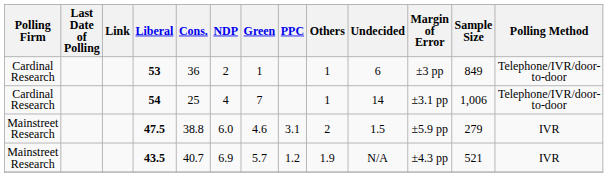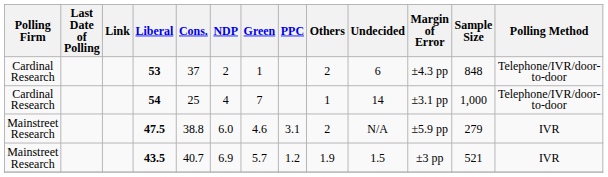53 | Cons.: 36 -> 37
53 | Others: 1 -> 2
53 | Margin of Error: ±3 pp -> ±4.3 pp
53 | Sample Size: 849 -> 848
54 | Sample Size: 1,006 -> 1,000
47.5 | Undecided: 1.5 -> N/A
43.5 | Undecided: N/A -> 1.5
43.5 | Margin of Error: ±4.3 pp -> ±3 pp
